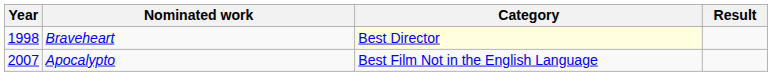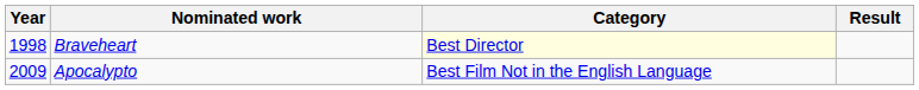Apocalypto | Year: 2007 -> 2009
